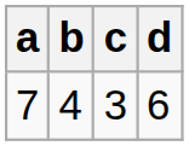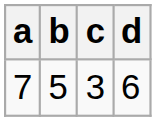row 2 | b: 4 -> 5
